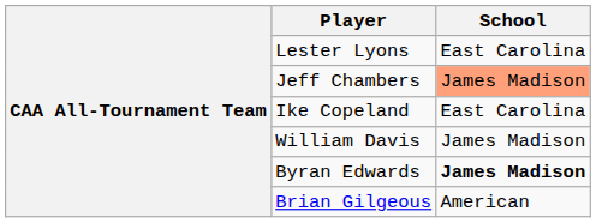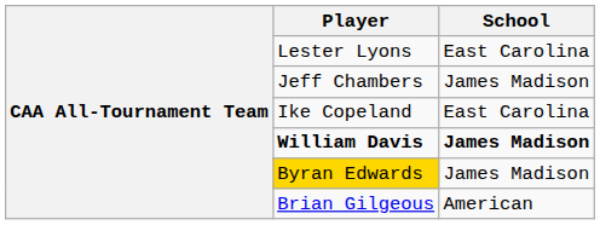row 3 | School: lightsalmon background -> no background
row 5 | Player: normal -> bold
row 5 | School: normal -> bold
row 6 | Player: no background -> gold background
row 6 | School: bold -> normal
